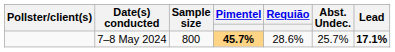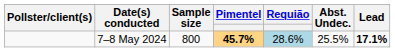7–8 May 2024 | Requião: no background -> lightblue background
7–8 May 2024 | Abst. Undec.: 25.7% -> 25.5%
